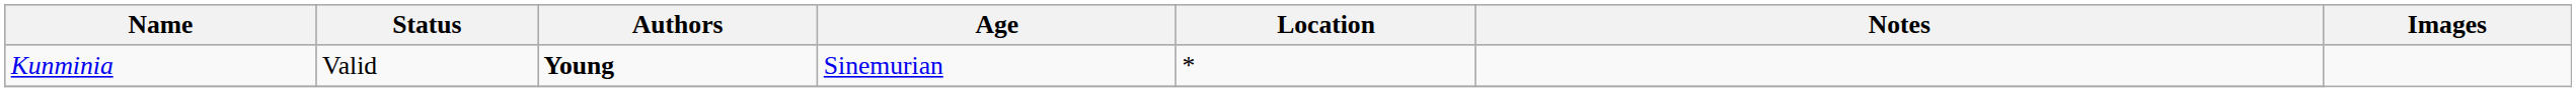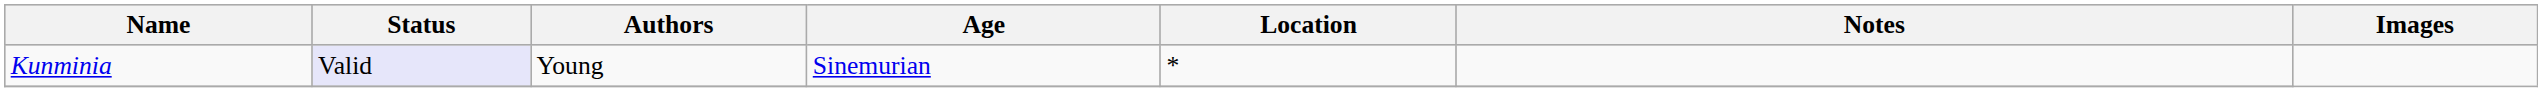Kunminia | Status: no background -> lavender background
Kunminia | Authors: bold -> normal
